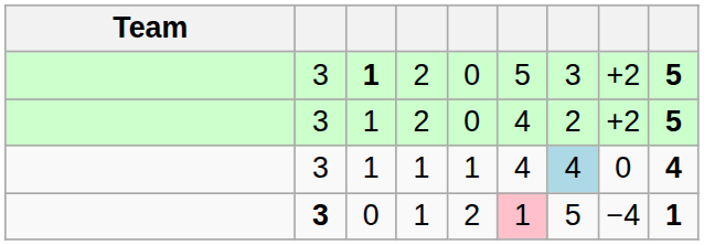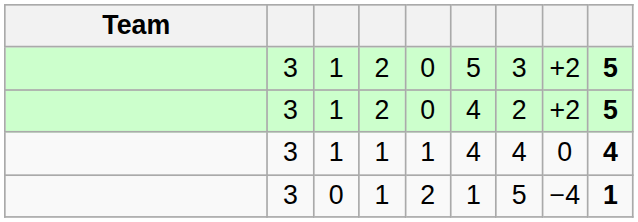row 2 | column 3: bold -> normal
row 4 | column 7: lightblue background -> no background
row 5 | column 2: bold -> normal
row 5 | column 6: pink background -> no background
